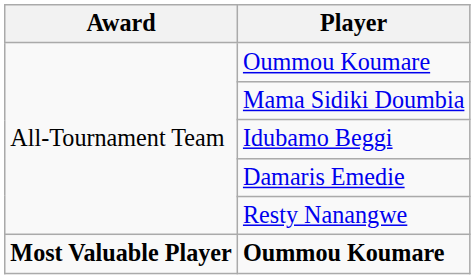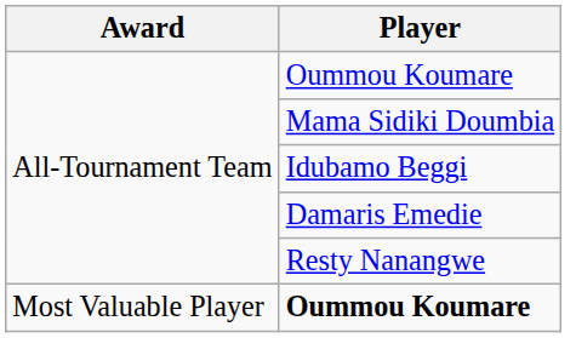row 7 | Award: bold -> normal
